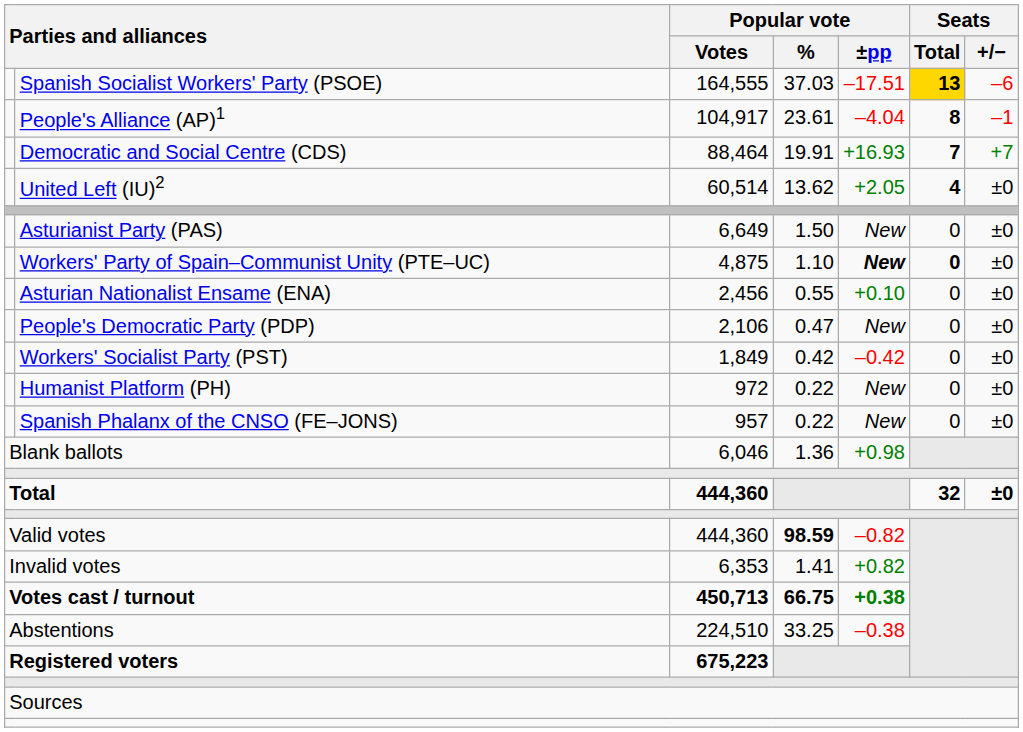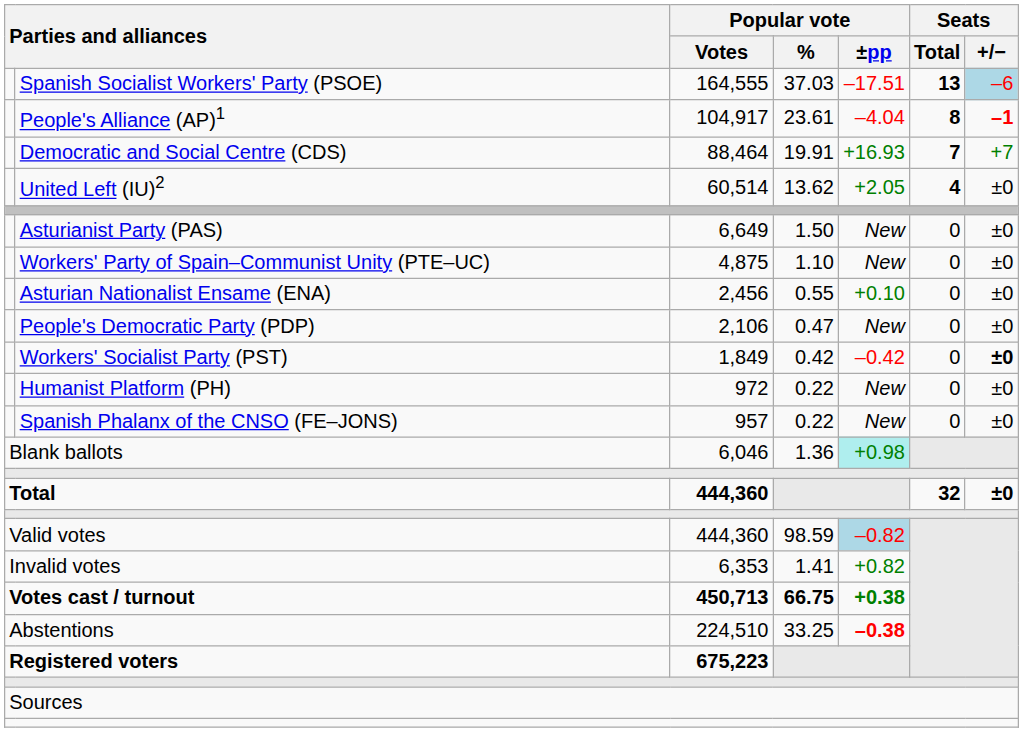Spanish Socialist Workers' Party (PSOE) | Seats / Total: gold background -> no background
Spanish Socialist Workers' Party (PSOE) | Seats / +/−: no background -> lightblue background
People's Alliance (AP)1 | Seats / +/−: normal -> bold
Workers' Party of Spain–Communist Unity (PTE–UC) | Popular vote / ±pp: bold -> normal
Workers' Party of Spain–Communist Unity (PTE–UC) | Seats / Total: bold -> normal
Workers' Socialist Party (PST) | Seats / +/−: normal -> bold
Blank ballots | Popular vote / ±pp: no background -> paleturquoise background
Valid votes | Popular vote / %: bold -> normal
Valid votes | Popular vote / ±pp: no background -> lightblue background
Abstentions | Popular vote / ±pp: normal -> bold
